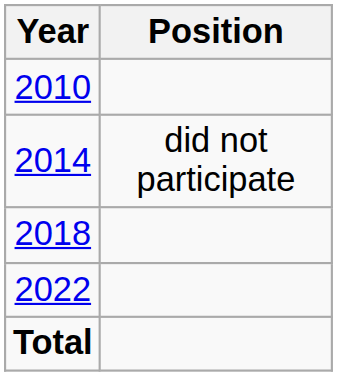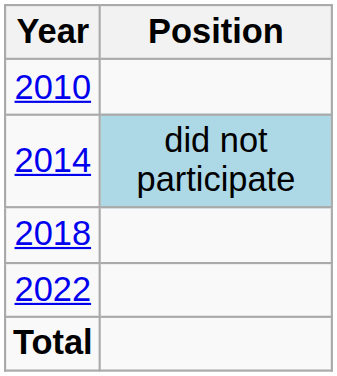2014 | Position: no background -> lightblue background
